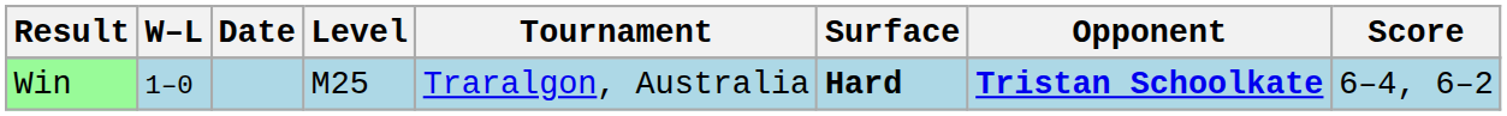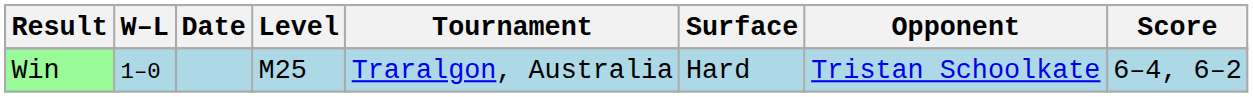Win | Surface: bold -> normal
Win | Opponent: bold -> normal
